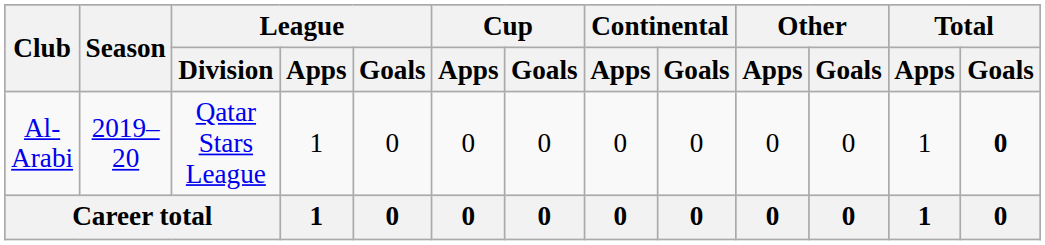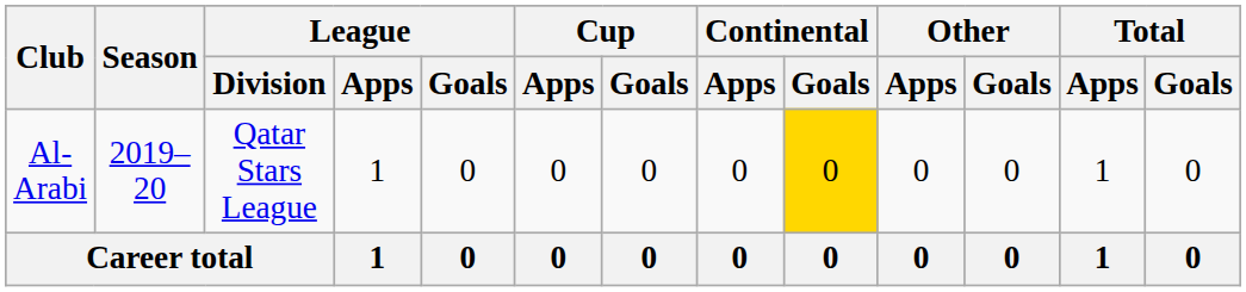Al-Arabi | Continental / Goals: no background -> gold background
Al-Arabi | Total / Goals: bold -> normal
